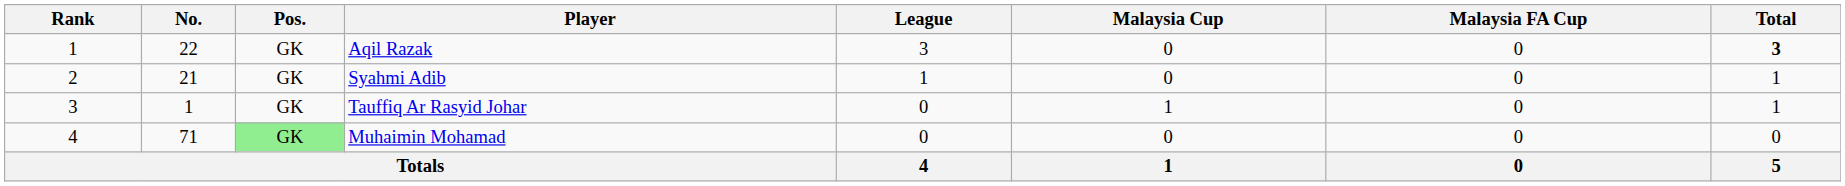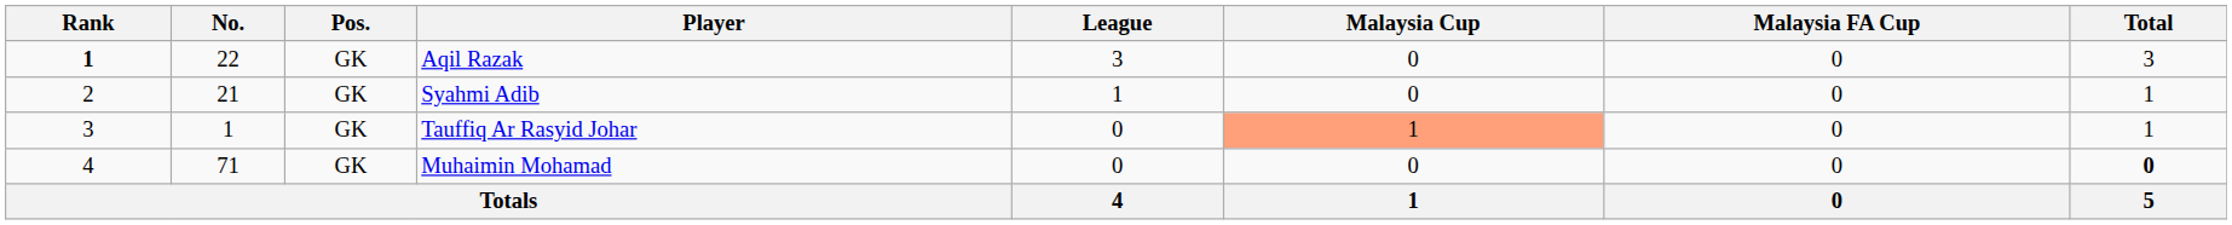Aqil Razak | Rank: normal -> bold
Aqil Razak | Total: bold -> normal
Tauffiq Ar Rasyid Johar | Malaysia Cup: no background -> lightsalmon background
Muhaimin Mohamad | Pos.: lightgreen background -> no background
Muhaimin Mohamad | Total: normal -> bold
